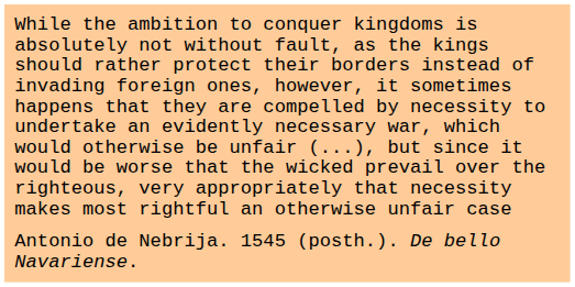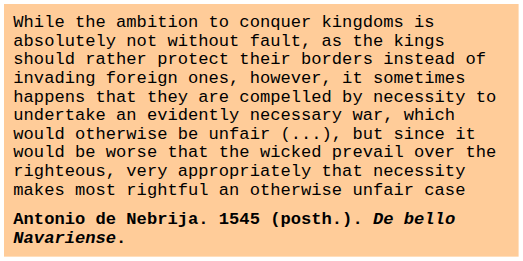row 2 | column 1: normal -> bold
